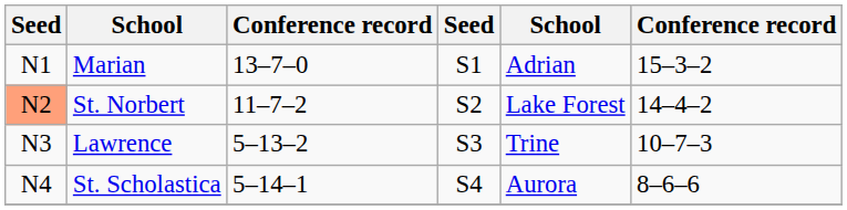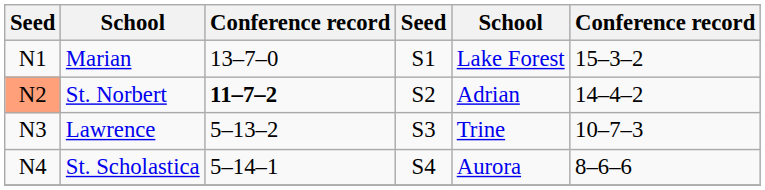Marian | column 5: Adrian -> Lake Forest
St. Norbert | column 3: normal -> bold
St. Norbert | column 5: Lake Forest -> Adrian
